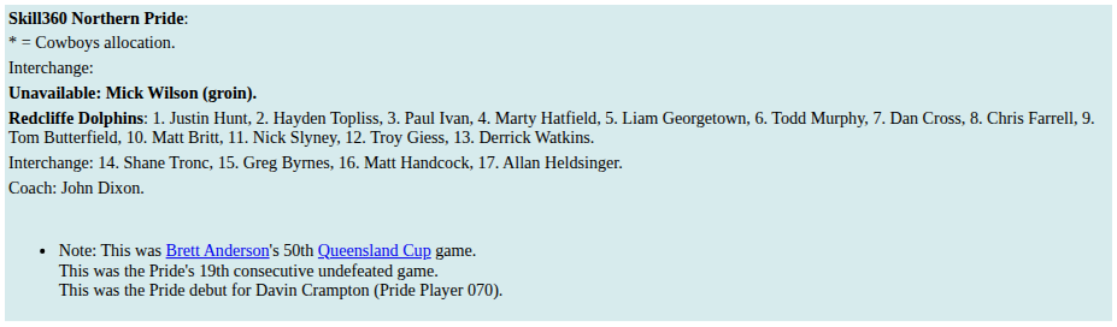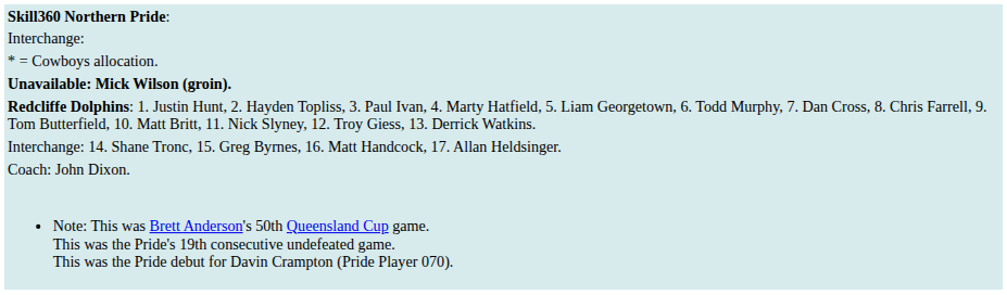row 2 | column 1: * = Cowboys allocation. -> Interchange:
row 3 | column 1: Interchange: -> * = Cowboys allocation.
